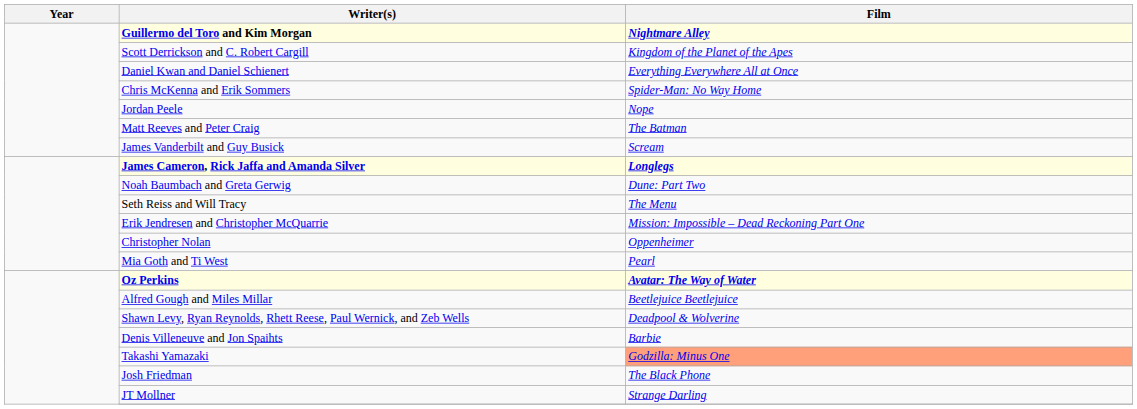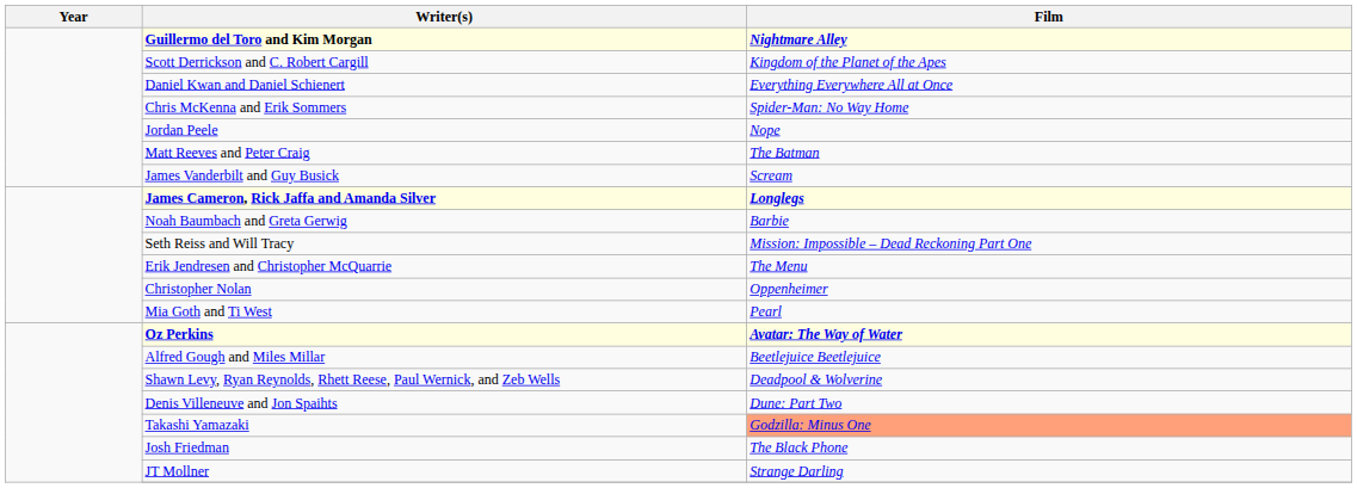Noah Baumbach and Greta Gerwig | Film: Dune: Part Two -> Barbie
Seth Reiss and Will Tracy | Film: The Menu -> Mission: Impossible – Dead Reckoning Part One
Erik Jendresen and Christopher McQuarrie | Film: Mission: Impossible – Dead Reckoning Part One -> The Menu
Denis Villeneuve and Jon Spaihts | Film: Barbie -> Dune: Part Two
